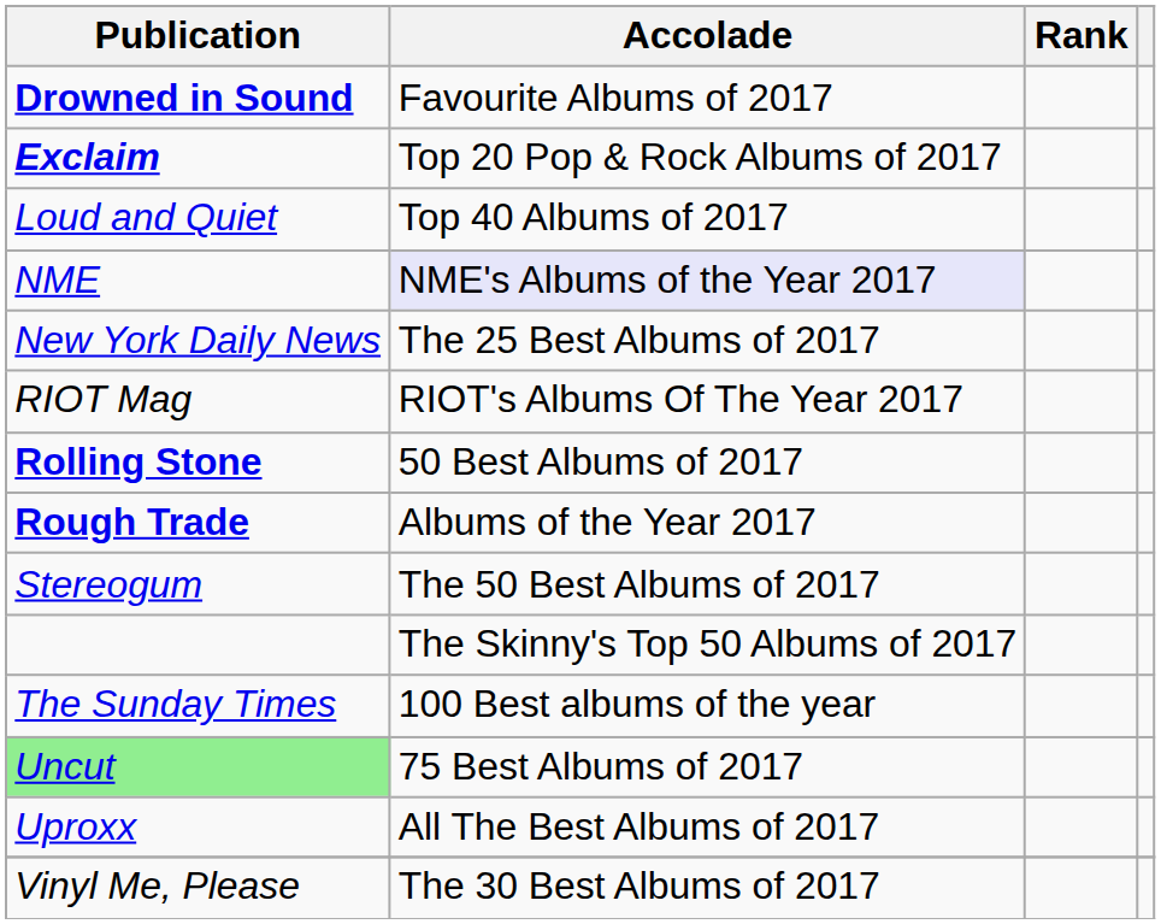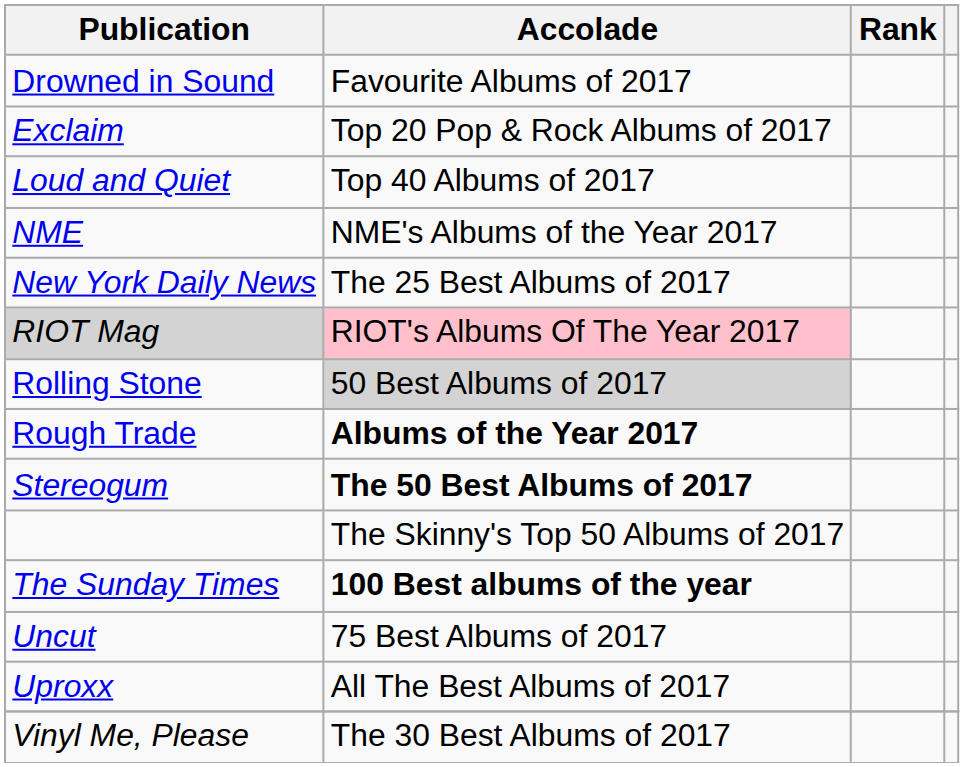Drowned in Sound | Publication: bold -> normal
Exclaim | Publication: bold -> normal
NME | Accolade: lavender background -> no background
RIOT Mag | Publication: no background -> lightgrey background
RIOT Mag | Accolade: no background -> pink background
Rolling Stone | Publication: bold -> normal
Rolling Stone | Accolade: no background -> lightgrey background
Rough Trade | Publication: bold -> normal
Rough Trade | Accolade: normal -> bold
Stereogum | Accolade: normal -> bold
The Sunday Times | Accolade: normal -> bold
Uncut | Publication: lightgreen background -> no background
